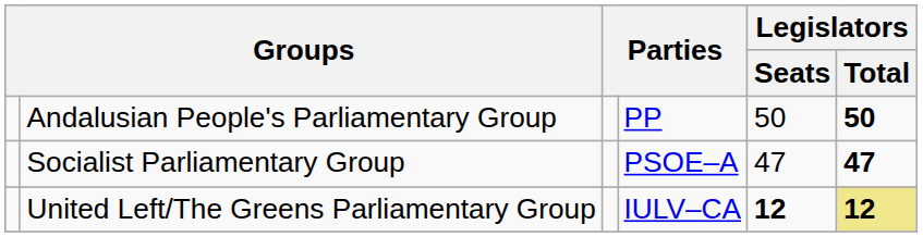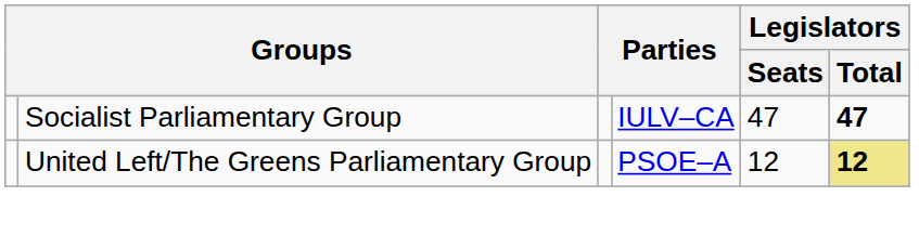- row: Andalusian People's Parliamentary Group | PP | 50 | 50
Socialist Parliamentary Group | column 4: PSOE–A -> IULV–CA
United Left/The Greens Parliamentary Group | column 4: IULV–CA -> PSOE–A
United Left/The Greens Parliamentary Group | Legislators / Seats: bold -> normal
